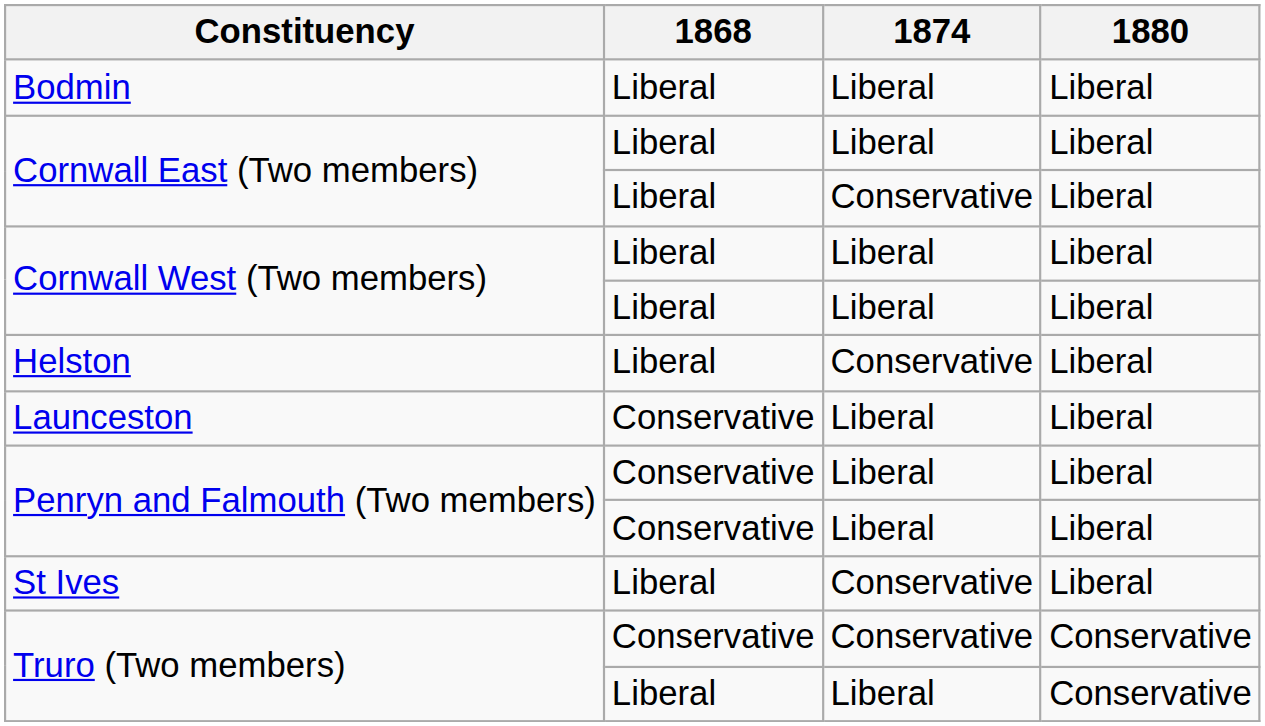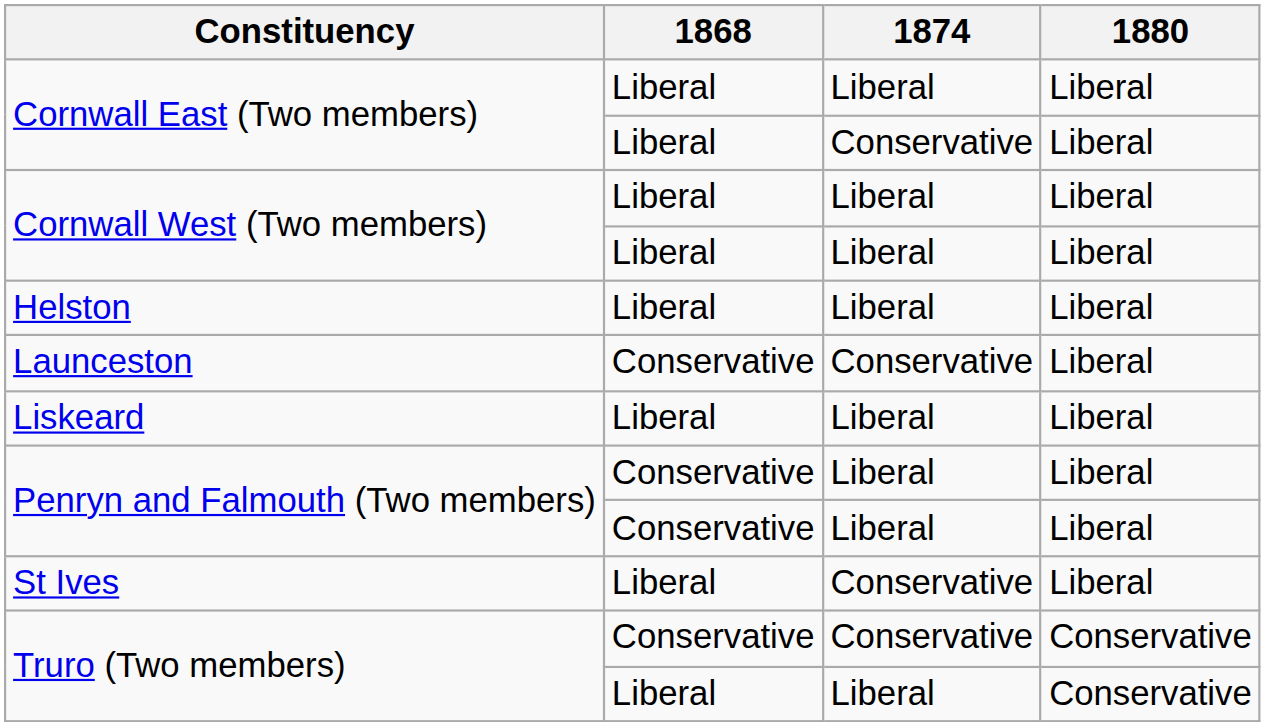- row: Bodmin | Liberal | Liberal | Liberal
Helston | 1874: Conservative -> Liberal
Launceston | 1874: Liberal -> Conservative
+ row: Liskeard | Liberal | Liberal | Liberal
